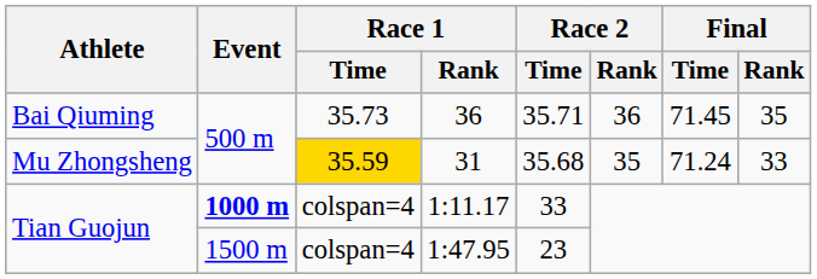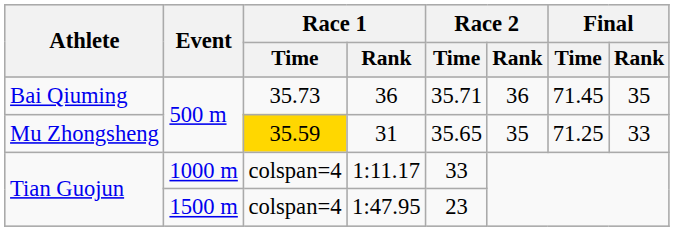31 | Race 2 / Time: 35.68 -> 35.65
31 | Final / Time: 71.24 -> 71.25
1:11.17 | Event: bold -> normal
